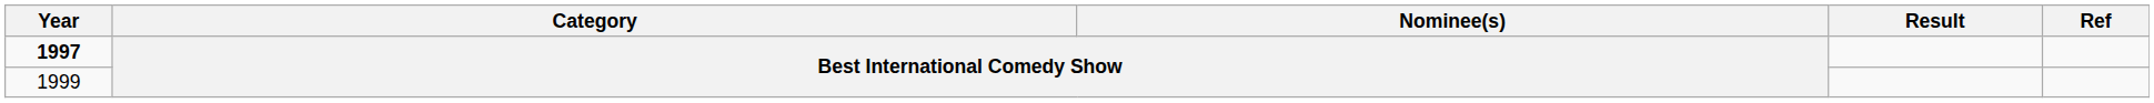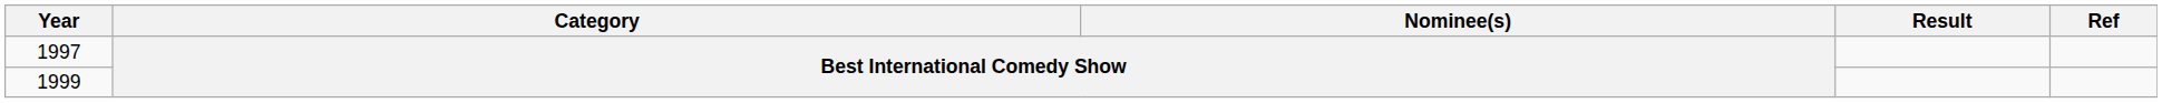1997 | Year: bold -> normal
